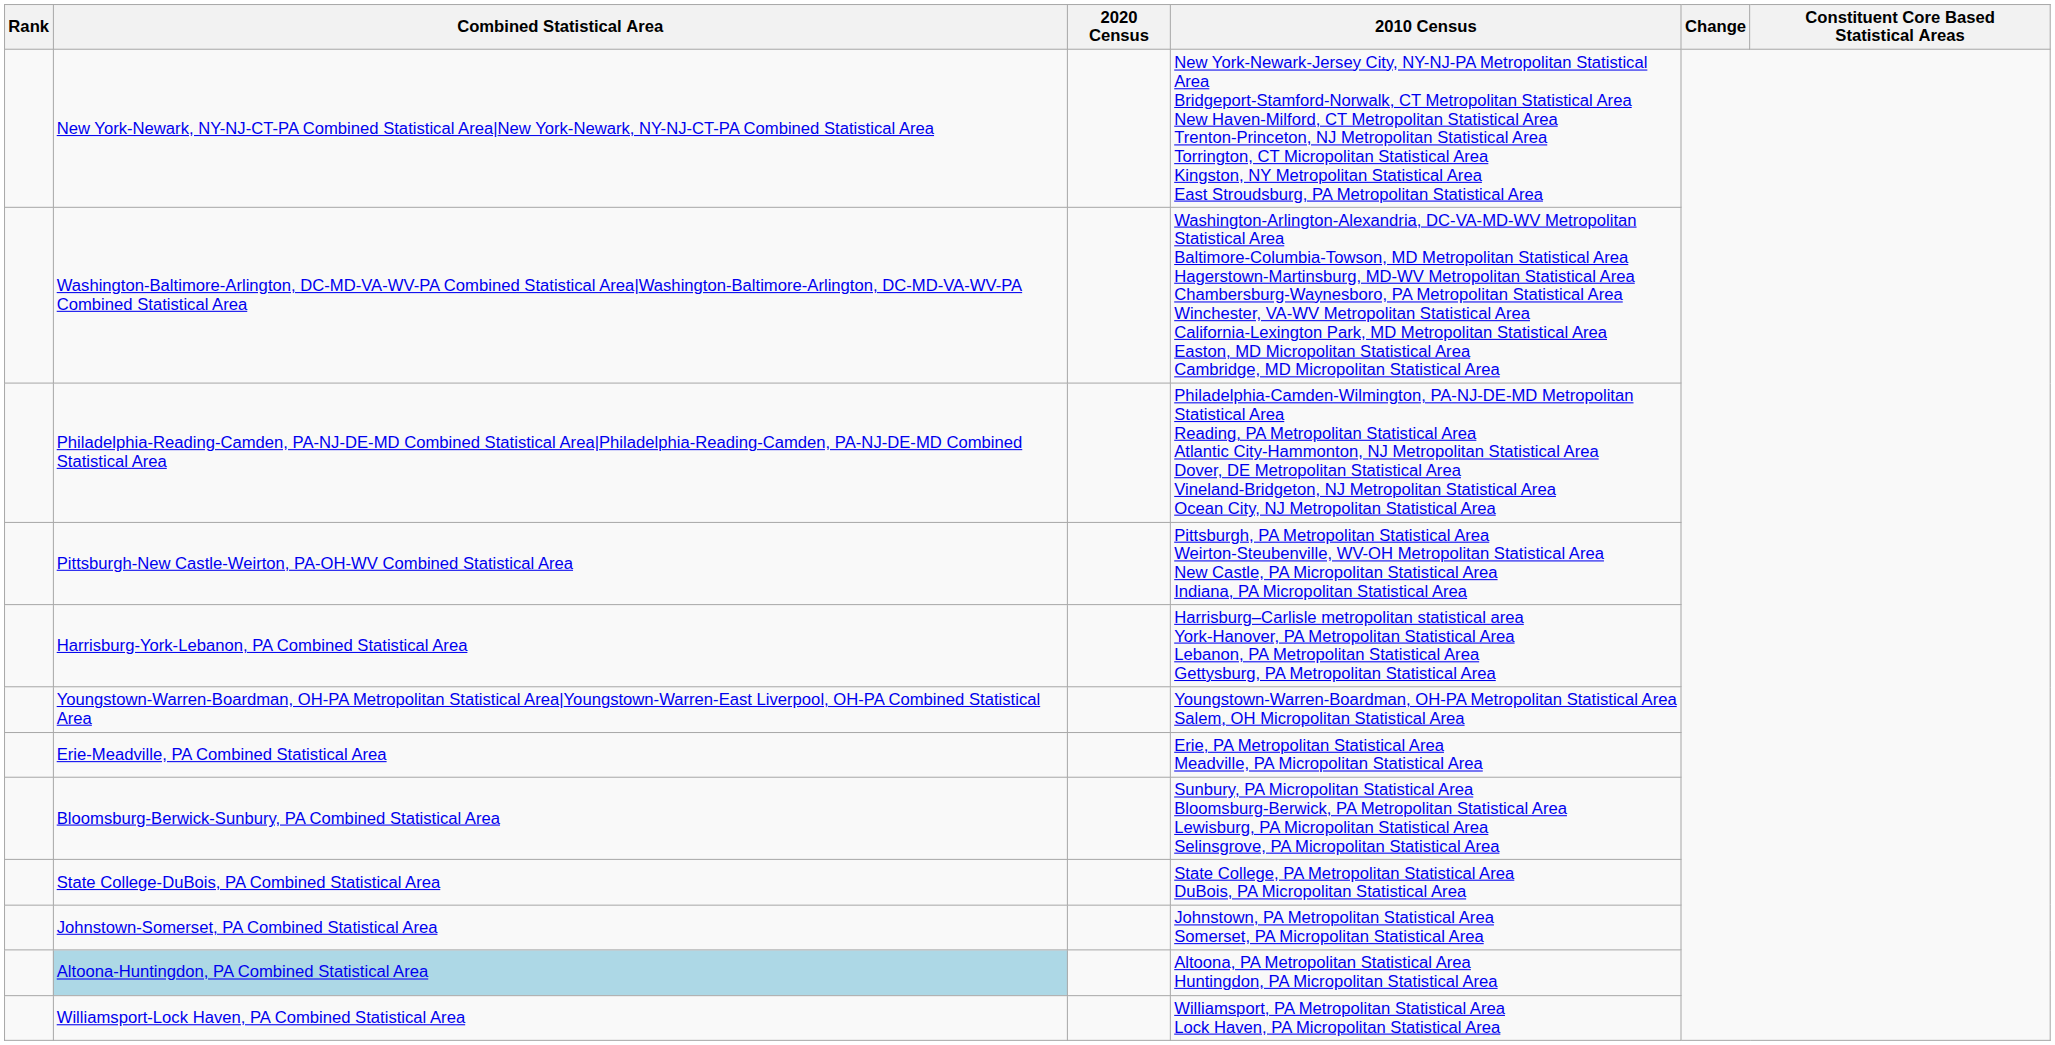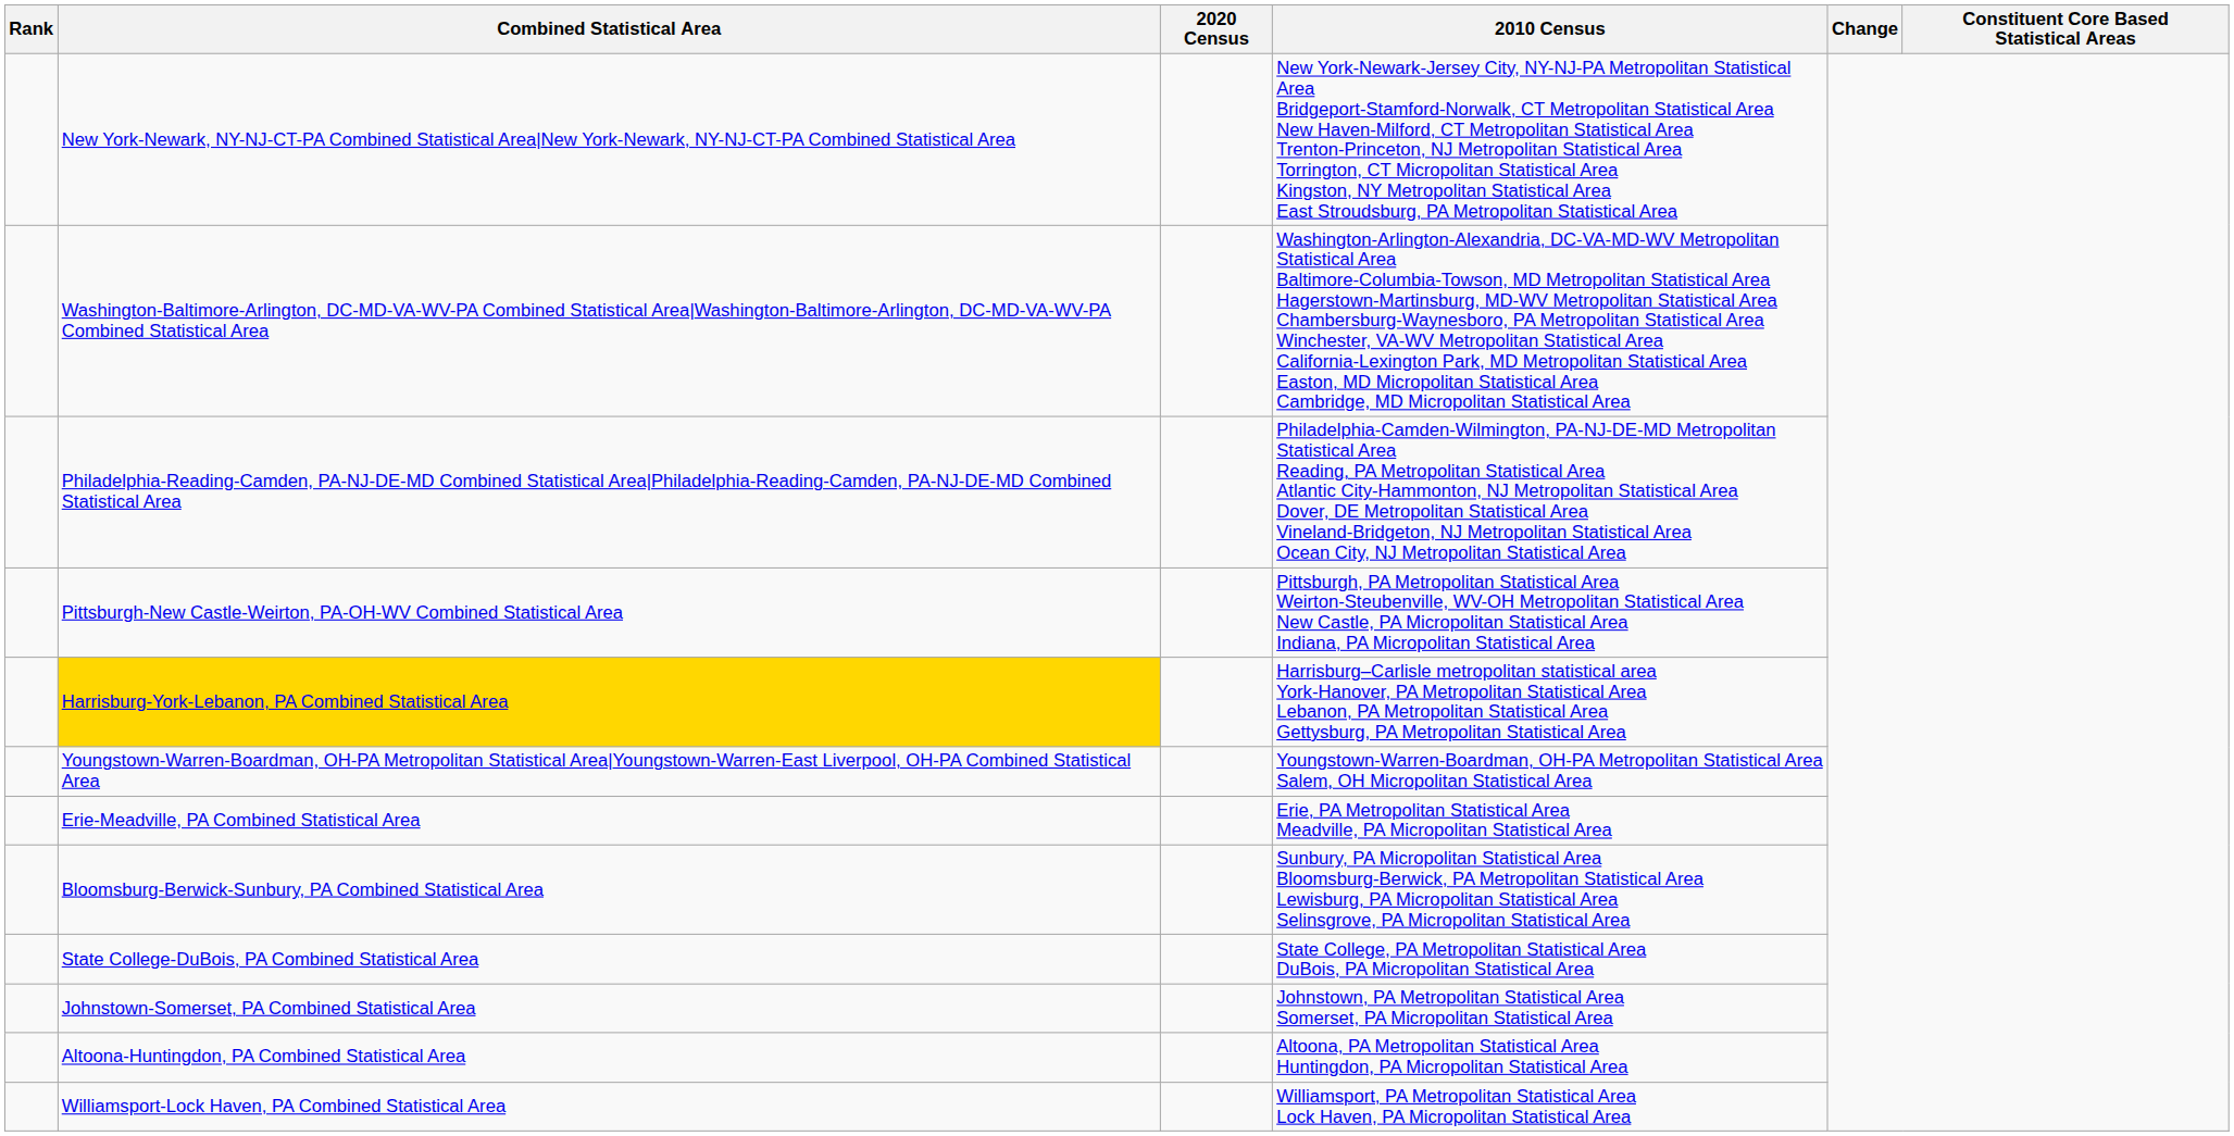row 6 | Combined Statistical Area: no background -> gold background
row 12 | Combined Statistical Area: lightblue background -> no background
